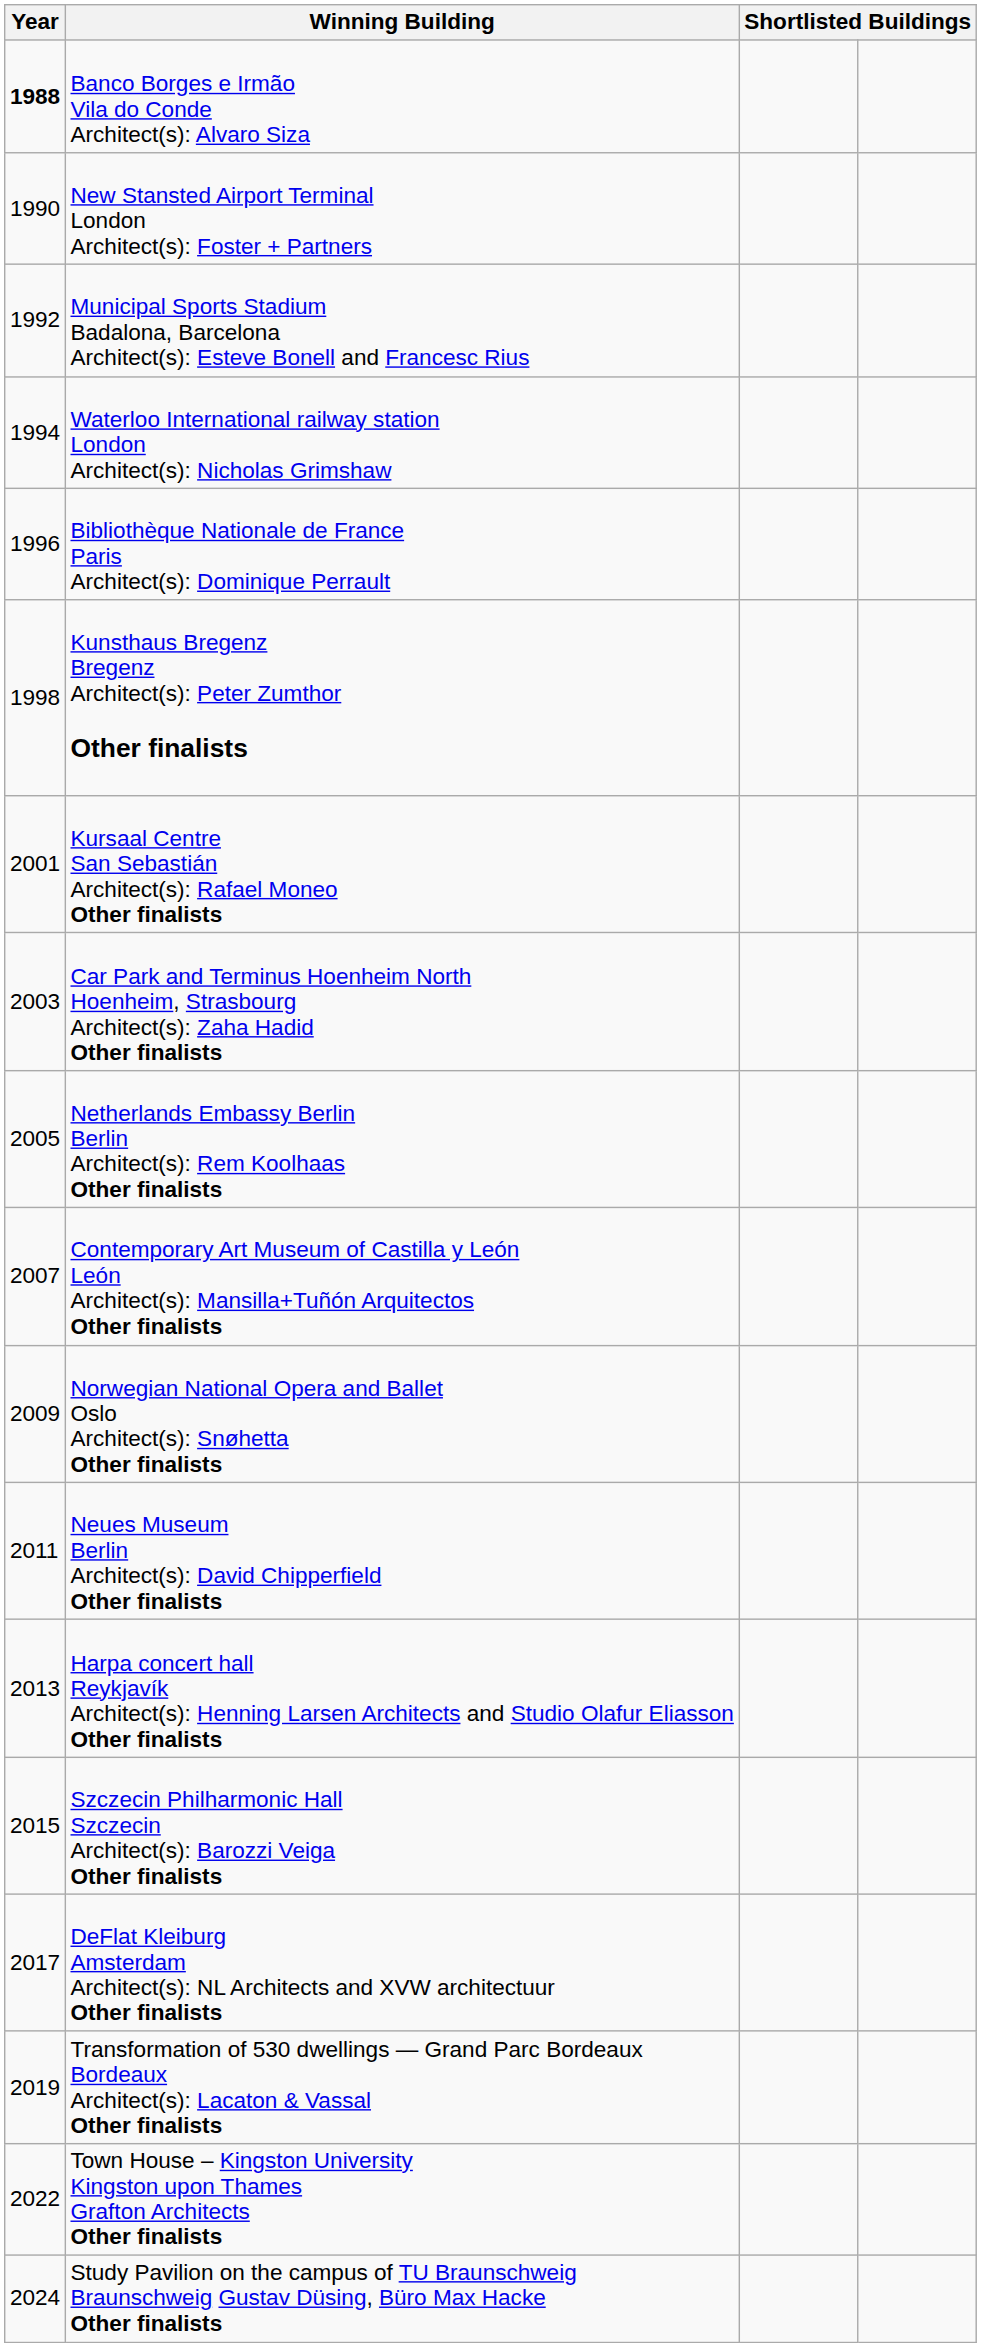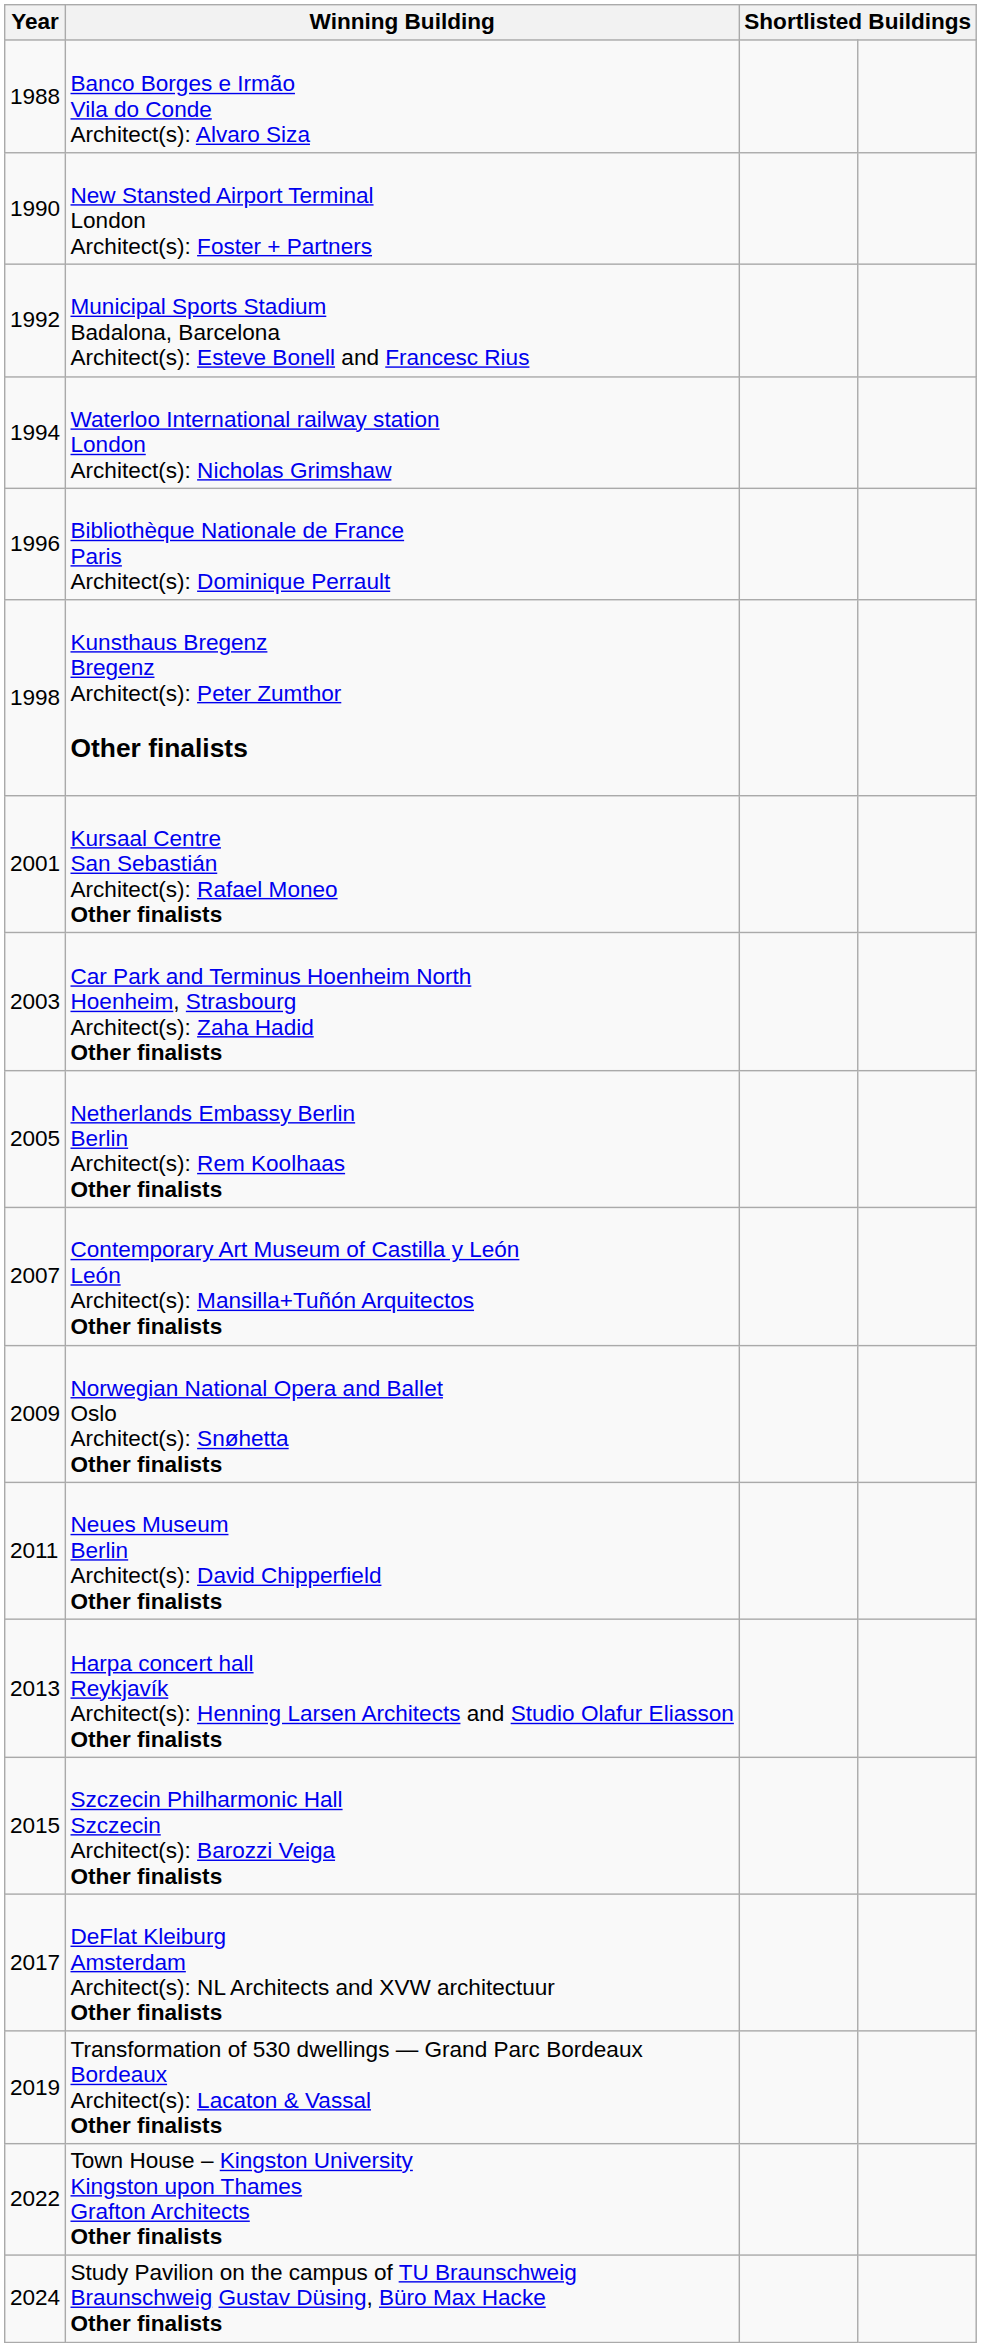Banco Borges e Irmão Vila do Conde Architect(s): Alvaro Siza | Year: bold -> normal
